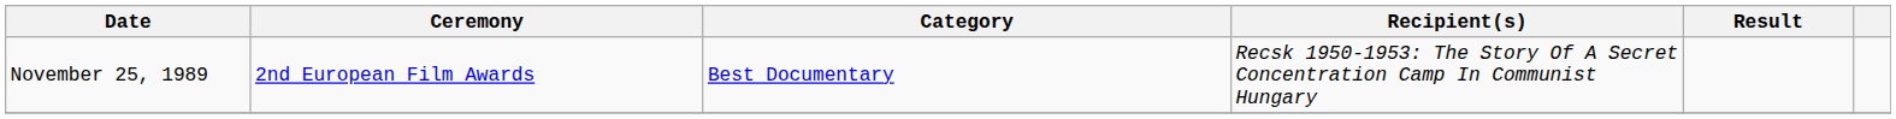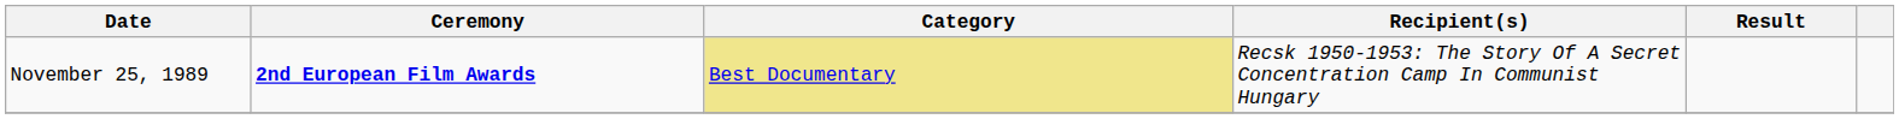November 25, 1989 | Ceremony: normal -> bold
November 25, 1989 | Category: no background -> khaki background
